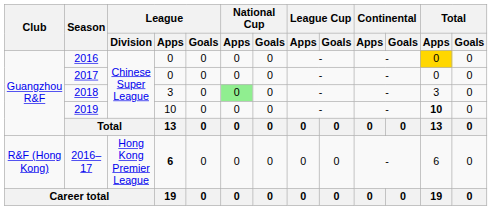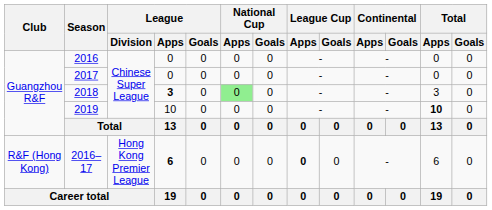2016 | Total / Apps: gold background -> no background
2018 | League / Apps: normal -> bold
2016–17 | League Cup / Apps: normal -> bold
